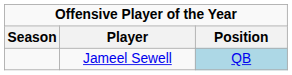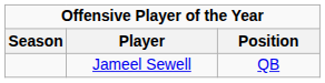Jameel Sewell | Position: lightblue background -> no background
